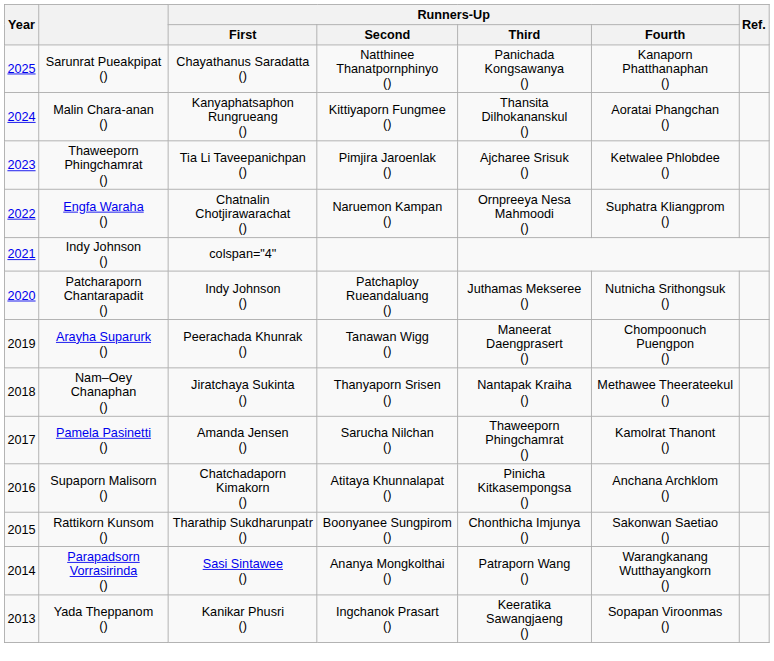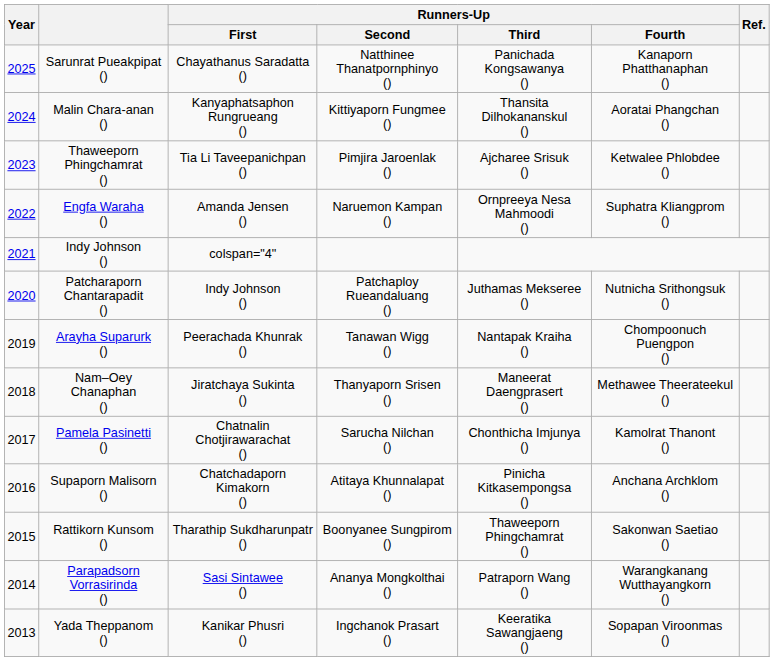Engfa Waraha () | Runners-Up / First: Chatnalin Chotjirawarachat () -> Amanda Jensen ()
Arayha Suparurk () | Runners-Up / Third: Maneerat Daengprasert () -> Nantapak Kraiha ()
Nam–Oey Chanaphan () | Runners-Up / Third: Nantapak Kraiha () -> Maneerat Daengprasert ()
Pamela Pasinetti () | Runners-Up / First: Amanda Jensen () -> Chatnalin Chotjirawarachat ()
Pamela Pasinetti () | Runners-Up / Third: Thaweeporn Phingchamrat () -> Chonthicha Imjunya ()
Rattikorn Kunsom () | Runners-Up / Third: Chonthicha Imjunya () -> Thaweeporn Phingchamrat ()
